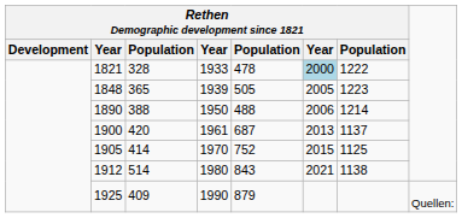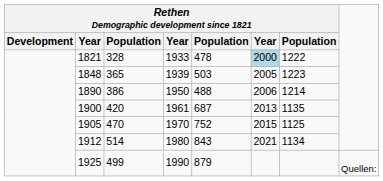1848 | column 5: 505 -> 503
1890 | column 3: 388 -> 386
1900 | column 7: 1137 -> 1135
1905 | column 3: 414 -> 470
1912 | column 7: 1138 -> 1134
1925 | column 3: 409 -> 499
